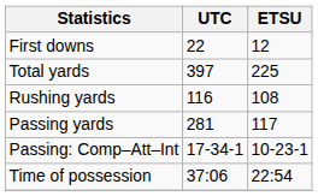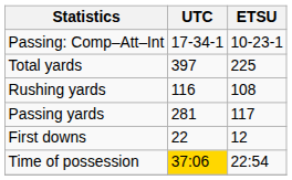rows swapped: First downs <-> Passing: Comp–Att–Int
Time of possession | UTC: no background -> gold background
